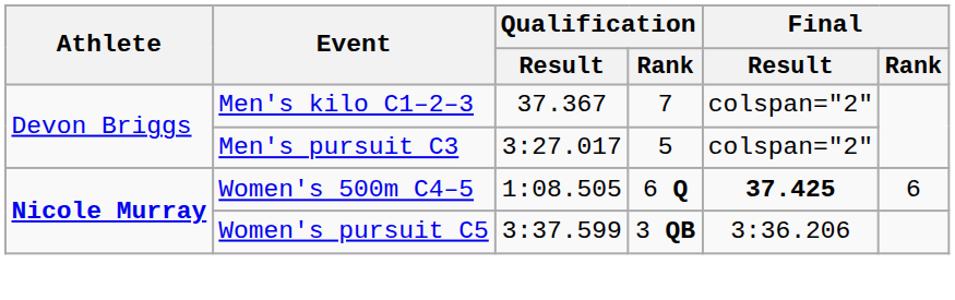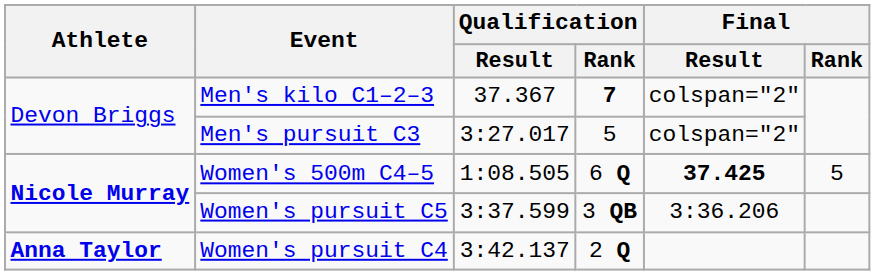Men's kilo C1–2–3 | Qualification / Rank: normal -> bold
Women's 500m C4–5 | Final / Rank: 6 -> 5
+ row: Anna Taylor | Women's pursuit C4 | 3:42.137 | 2 Q
